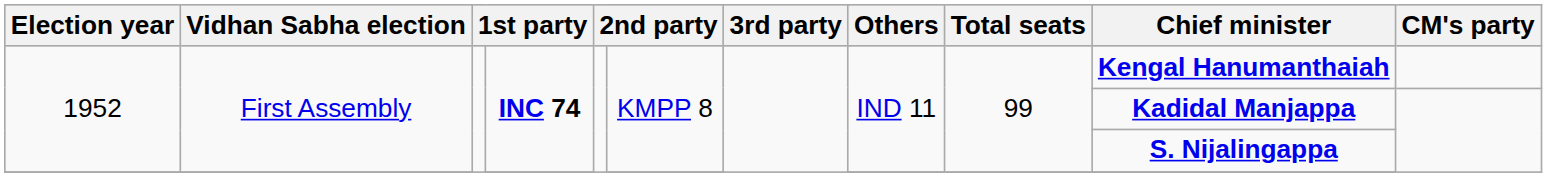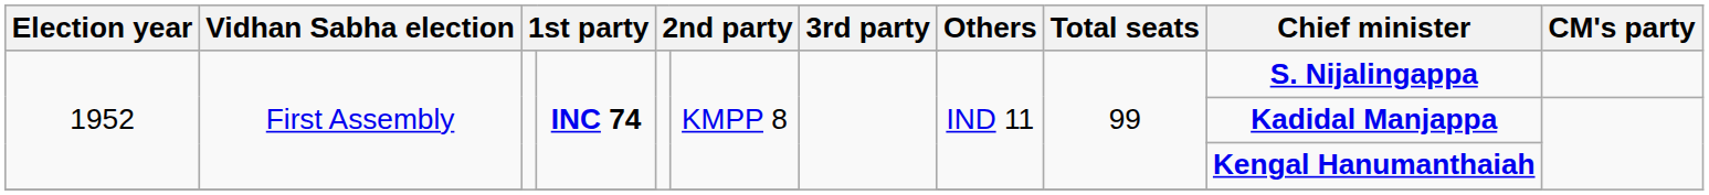row 2 | Chief minister: Kengal Hanumanthaiah -> S. Nijalingappa
row 4 | Chief minister: S. Nijalingappa -> Kengal Hanumanthaiah
